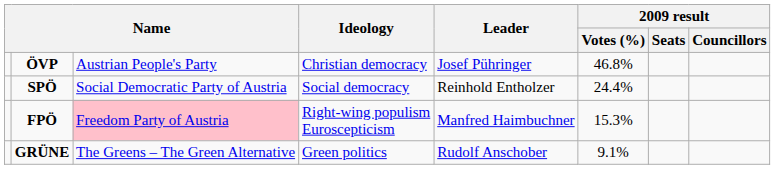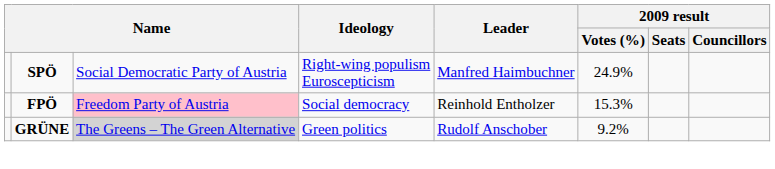- row: ÖVP | Austrian People's Party | Christian democracy | Josef Pühringer | 46.8%
SPÖ | Ideology: Social democracy -> Right-wing populism Euroscepticism
SPÖ | Leader: Reinhold Entholzer -> Manfred Haimbuchner
SPÖ | 2009 result / Votes (%): 24.4% -> 24.9%
FPÖ | Ideology: Right-wing populism Euroscepticism -> Social democracy
FPÖ | Leader: Manfred Haimbuchner -> Reinhold Entholzer
GRÜNE | column 3: no background -> lightgrey background
GRÜNE | 2009 result / Votes (%): 9.1% -> 9.2%
